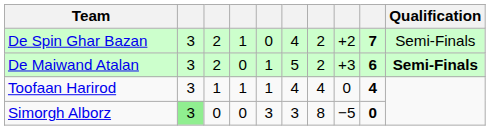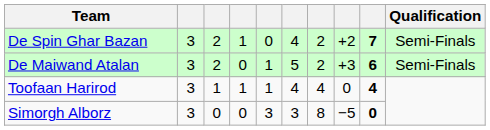De Maiwand Atalan | Qualification: bold -> normal
Simorgh Alborz | column 2: lightgreen background -> no background
